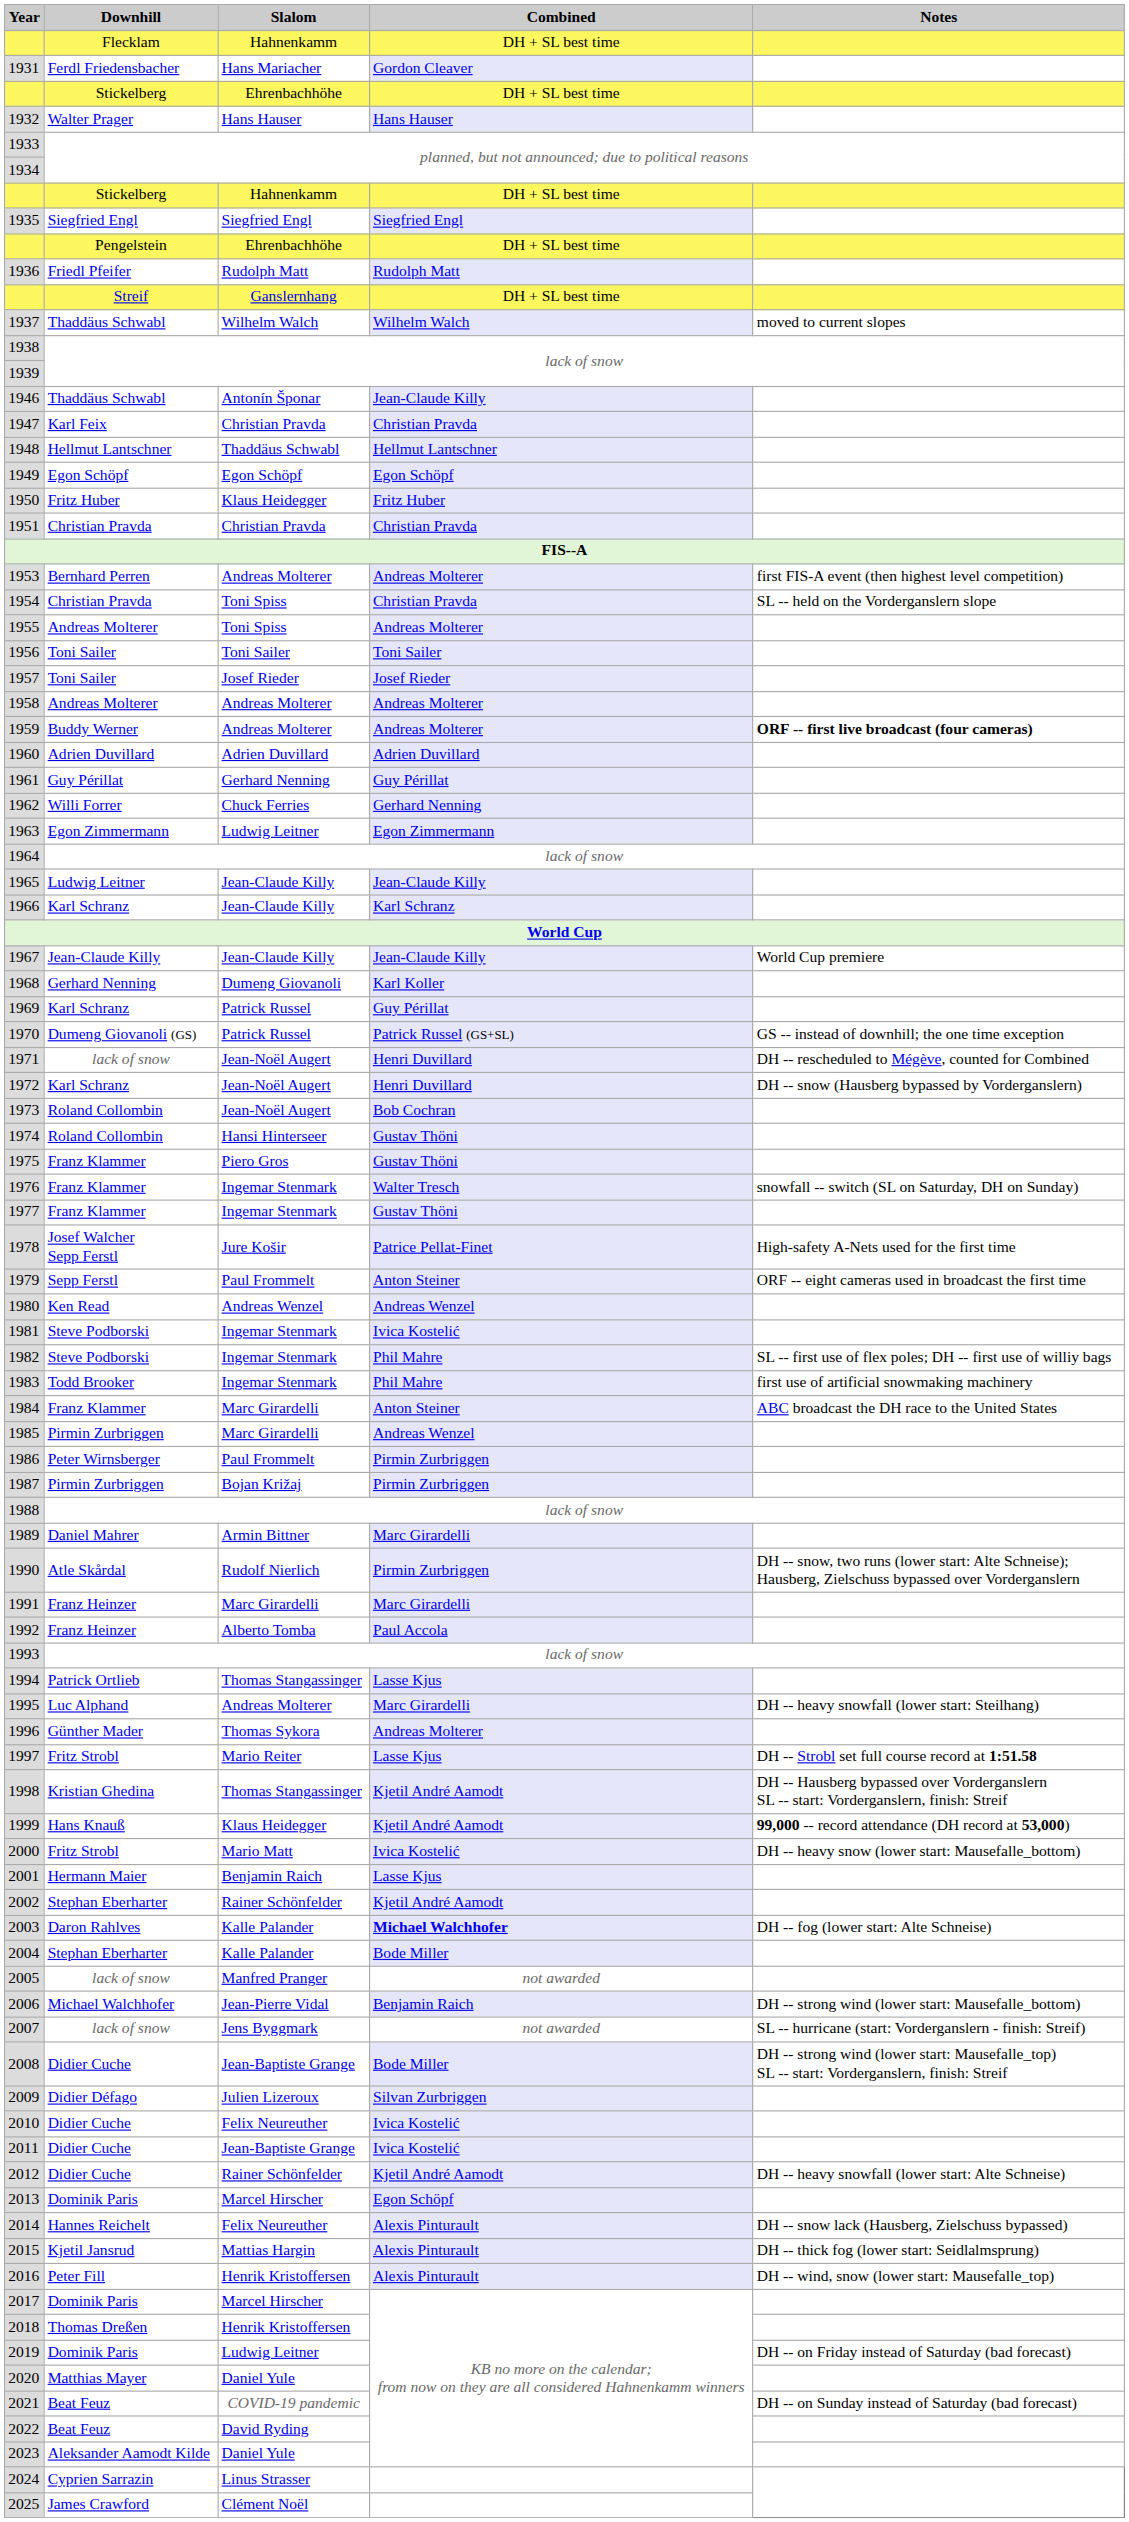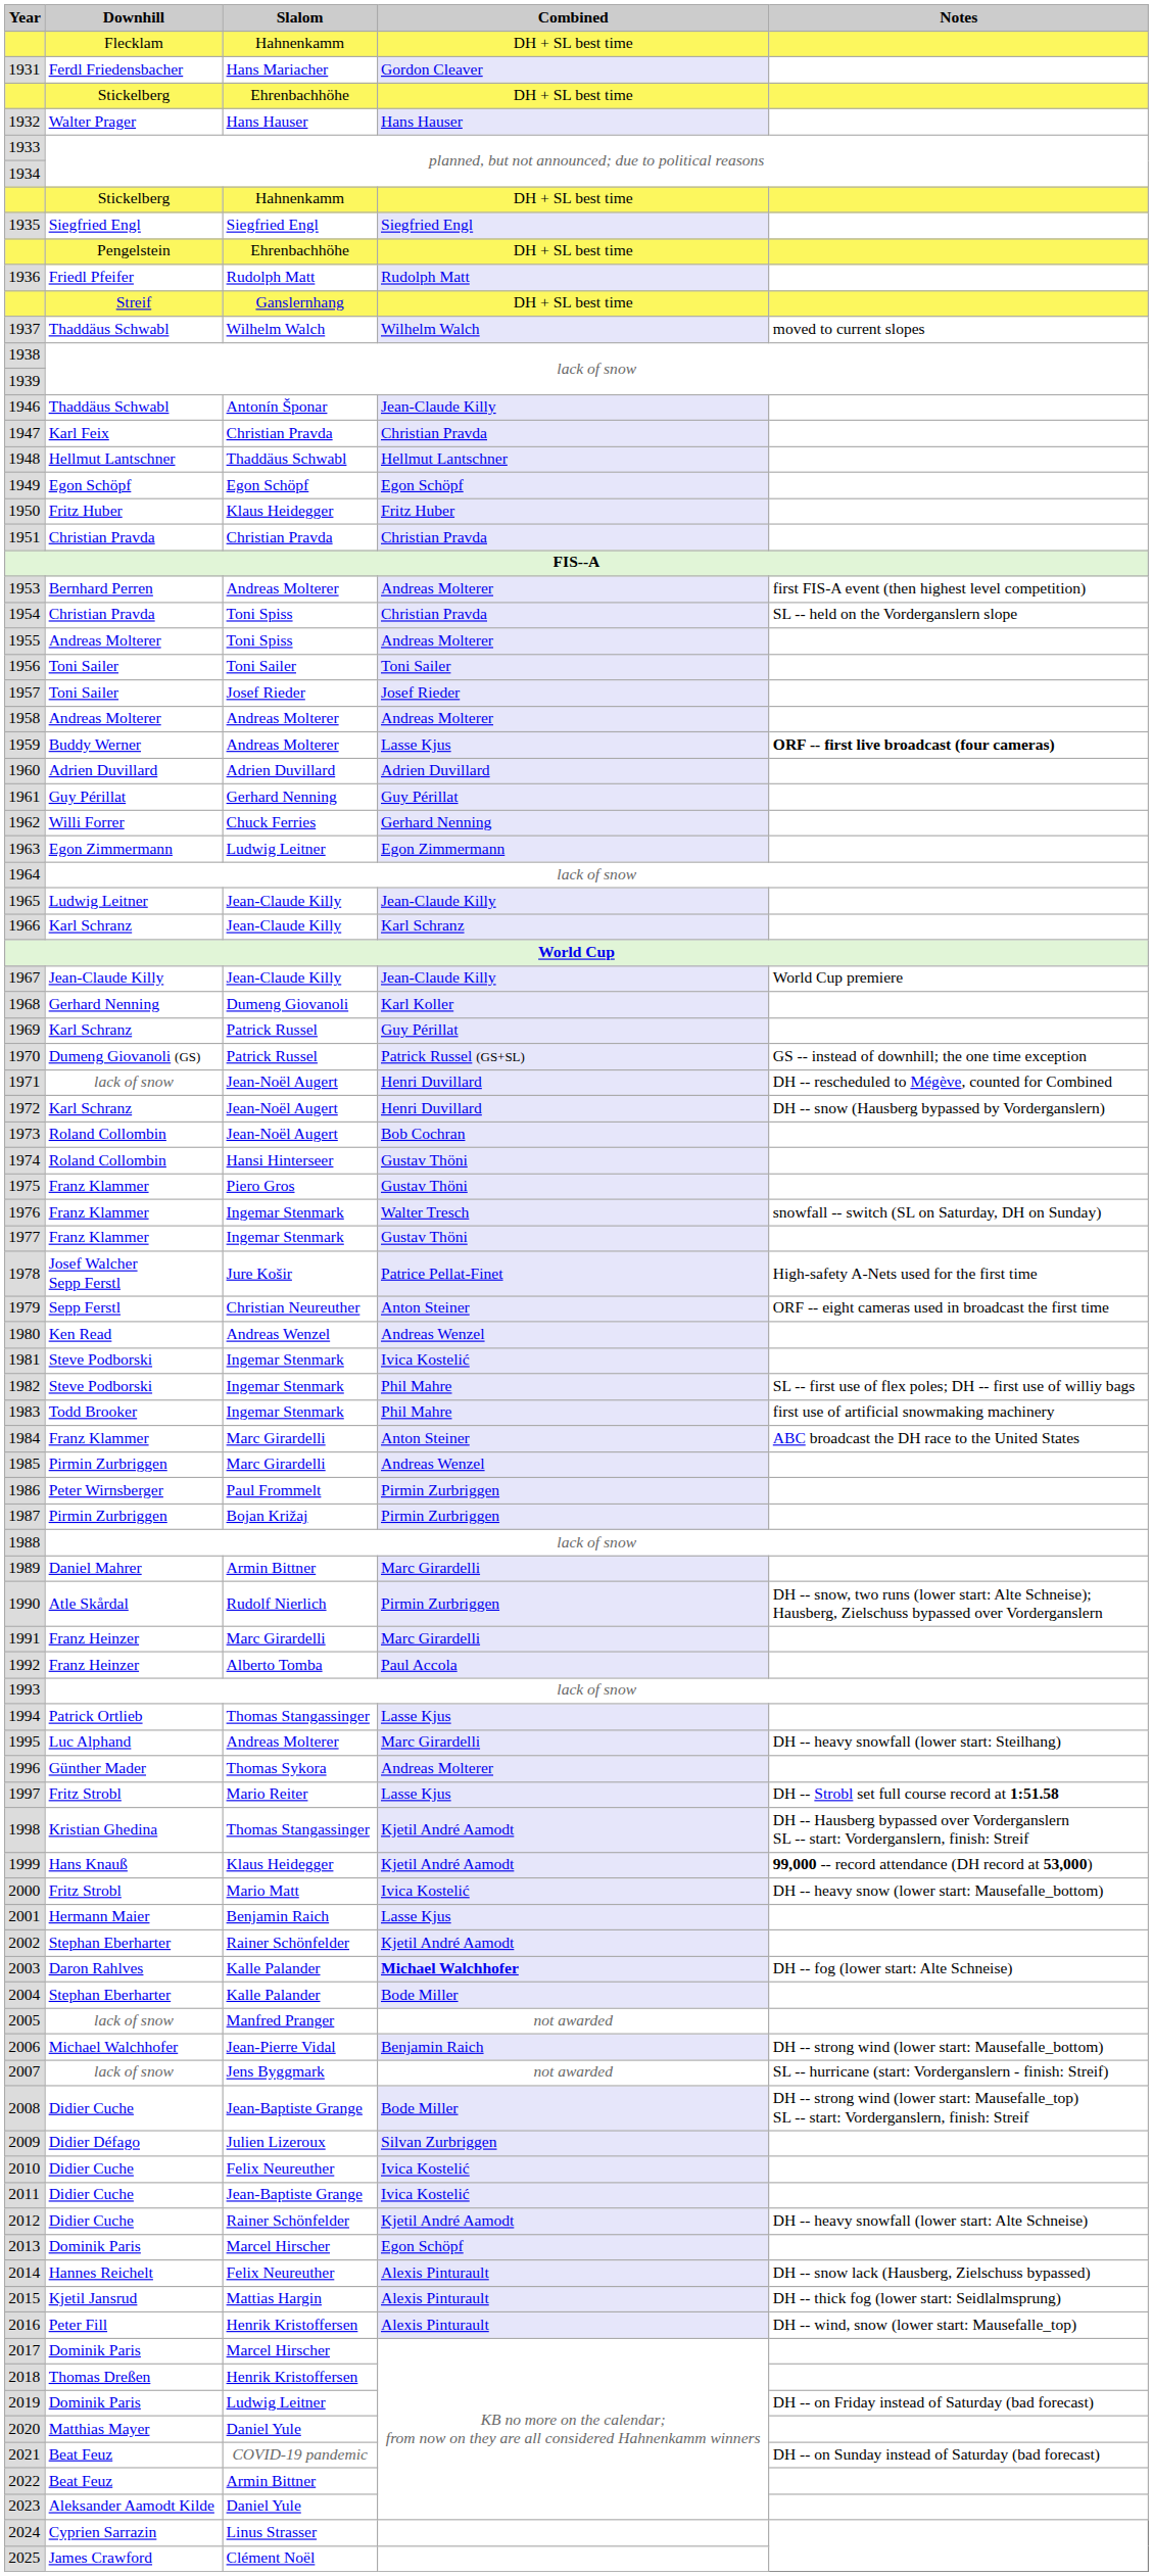1959 | Combined: Andreas Molterer -> Lasse Kjus
1979 | Slalom: Paul Frommelt -> Christian Neureuther
2022 | Slalom: David Ryding -> Armin Bittner
